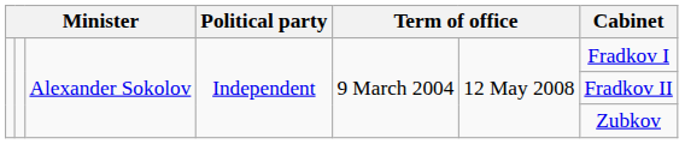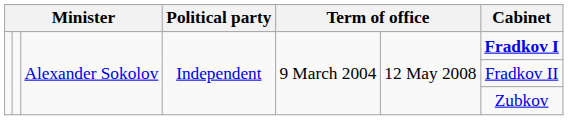row 2 | Cabinet: normal -> bold
